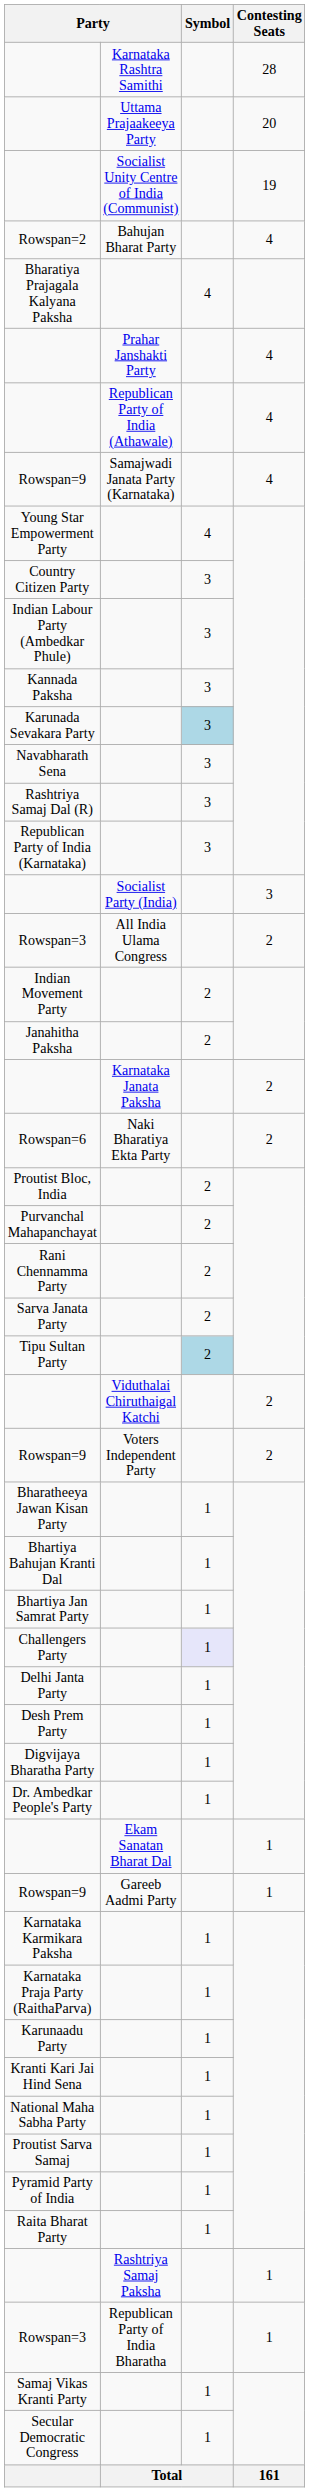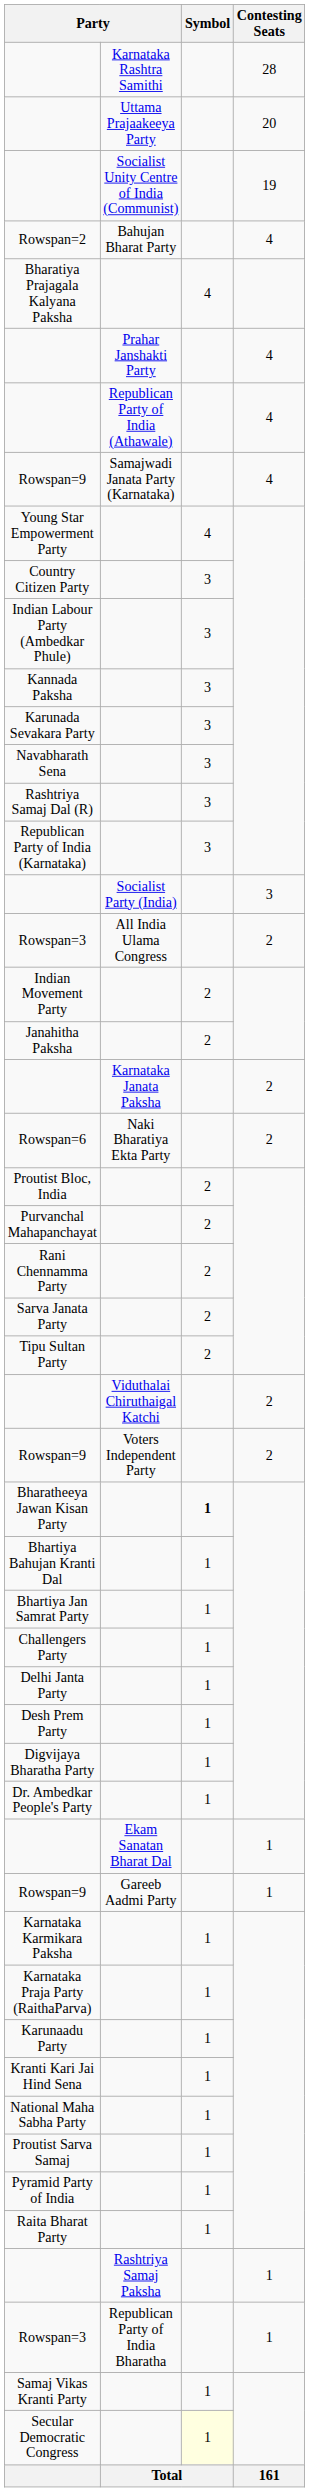Karunada Sevakara Party | Symbol: lightblue background -> no background
Tipu Sultan Party | Symbol: lightblue background -> no background
Bharatheeya Jawan Kisan Party | Symbol: normal -> bold
Challengers Party | Symbol: lavender background -> no background
Secular Democratic Congress | Symbol: no background -> lightyellow background
